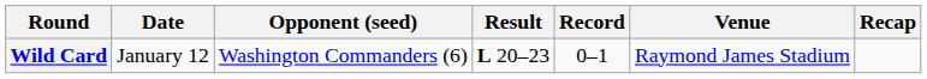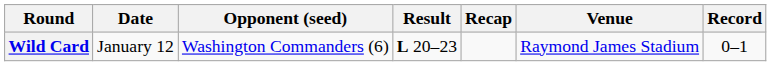columns swapped: Record <-> Recap
